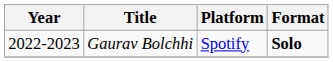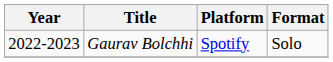Gaurav Bolchhi | Format: bold -> normal
